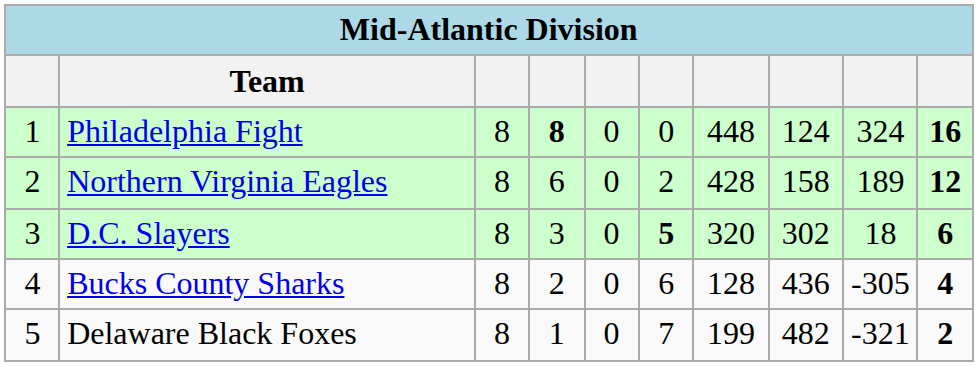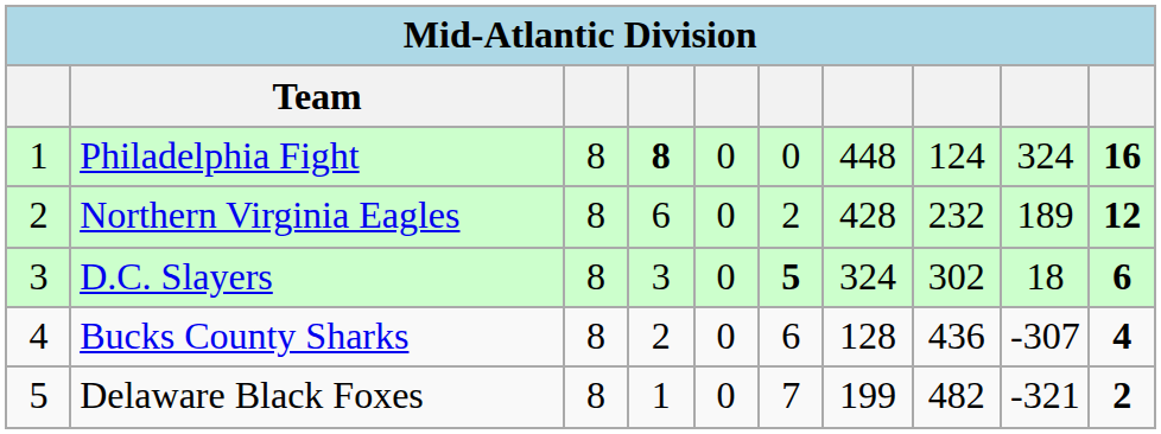Northern Virginia Eagles | column 8: 158 -> 232
D.C. Slayers | column 7: 320 -> 324
Bucks County Sharks | column 9: -305 -> -307
